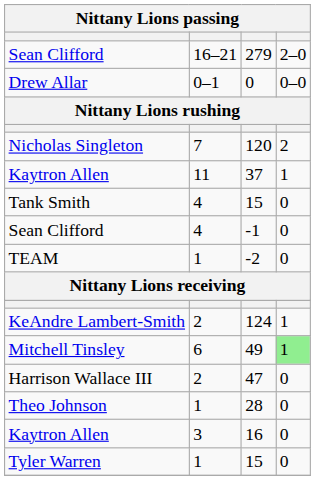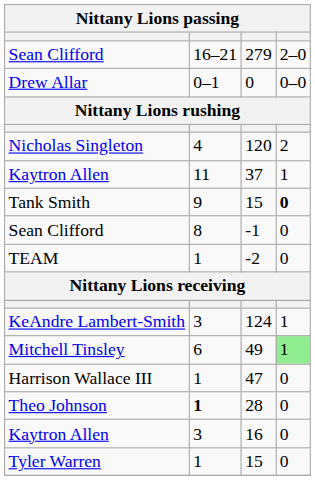120 | column 2: 7 -> 4
Tank Smith / 15 | column 2: 4 -> 9
Tank Smith / 15 | column 4: normal -> bold
-1 | column 2: 4 -> 8
124 | column 2: 2 -> 3
47 | column 2: 2 -> 1
28 | column 2: normal -> bold
